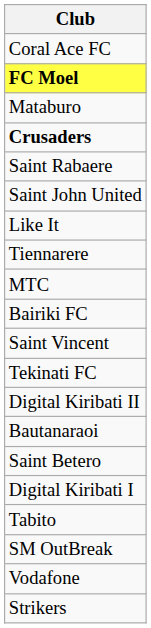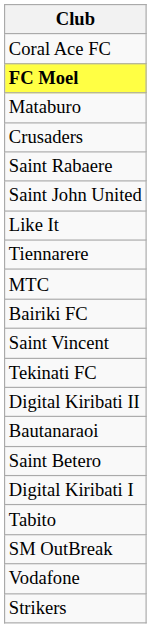row 5 | column 1: bold -> normal
